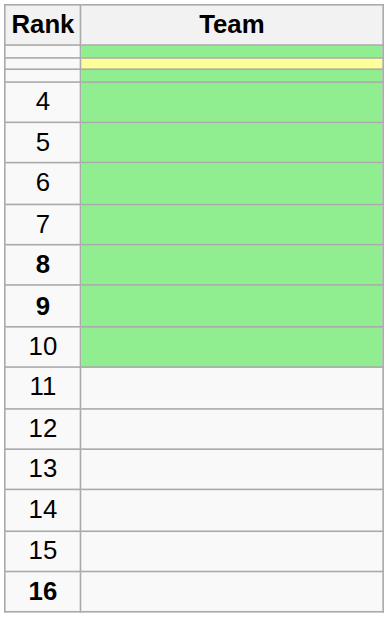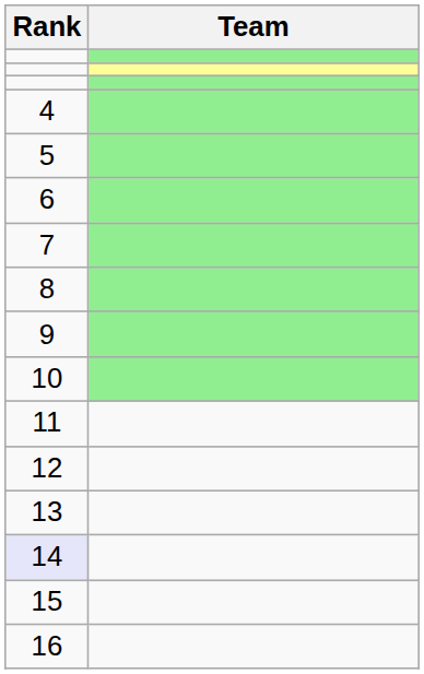row 9 | Rank: bold -> normal
row 10 | Rank: bold -> normal
row 15 | Rank: no background -> lavender background
row 17 | Rank: bold -> normal
